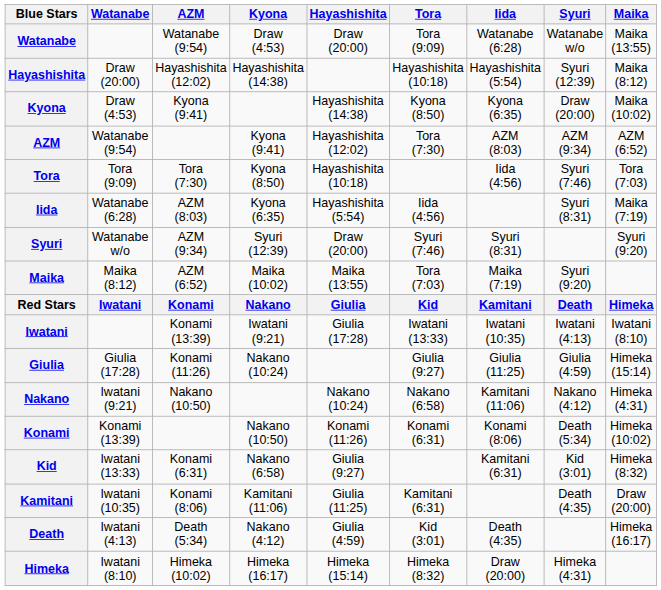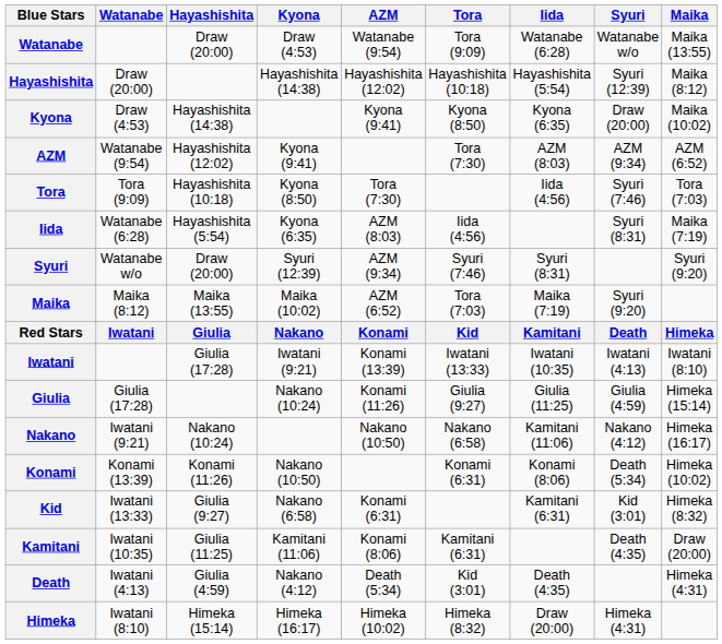columns swapped: Hayashishita <-> AZM
row 13 | Maika: Himeka (4:31) -> Himeka (16:17)
row 17 | Maika: Himeka (16:17) -> Himeka (4:31)
